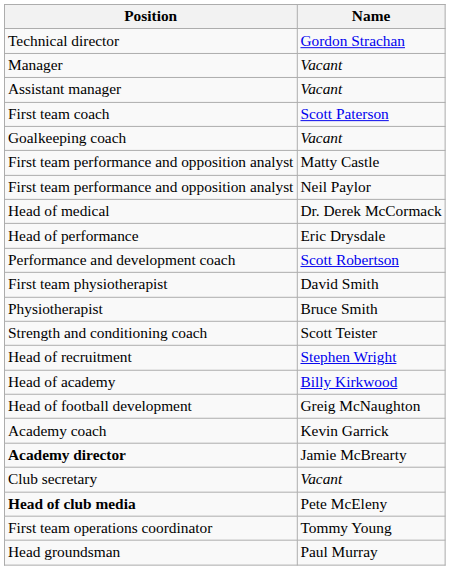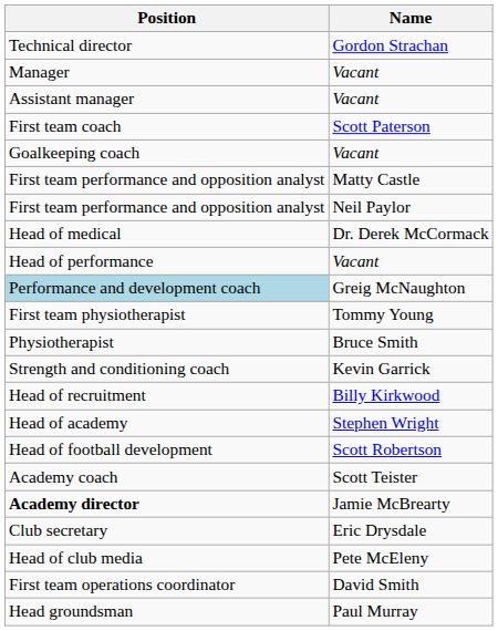row 10 | Name: Eric Drysdale -> Vacant
row 11 | Position: no background -> lightblue background
row 11 | Name: Scott Robertson -> Greig McNaughton
row 12 | Name: David Smith -> Tommy Young
row 14 | Name: Scott Teister -> Kevin Garrick
row 15 | Name: Stephen Wright -> Billy Kirkwood
row 16 | Name: Billy Kirkwood -> Stephen Wright
row 17 | Name: Greig McNaughton -> Scott Robertson
row 18 | Name: Kevin Garrick -> Scott Teister
row 20 | Name: Vacant -> Eric Drysdale
row 21 | Position: bold -> normal
row 22 | Name: Tommy Young -> David Smith
